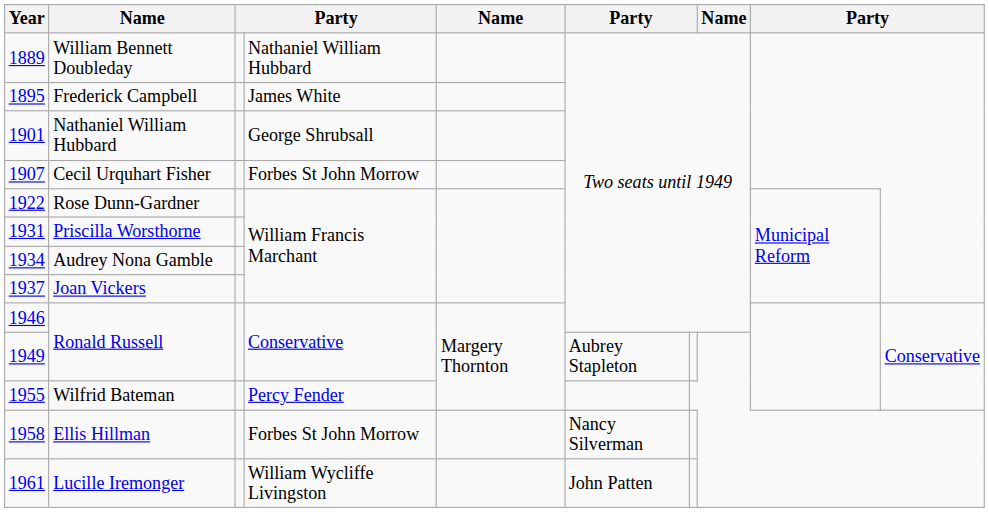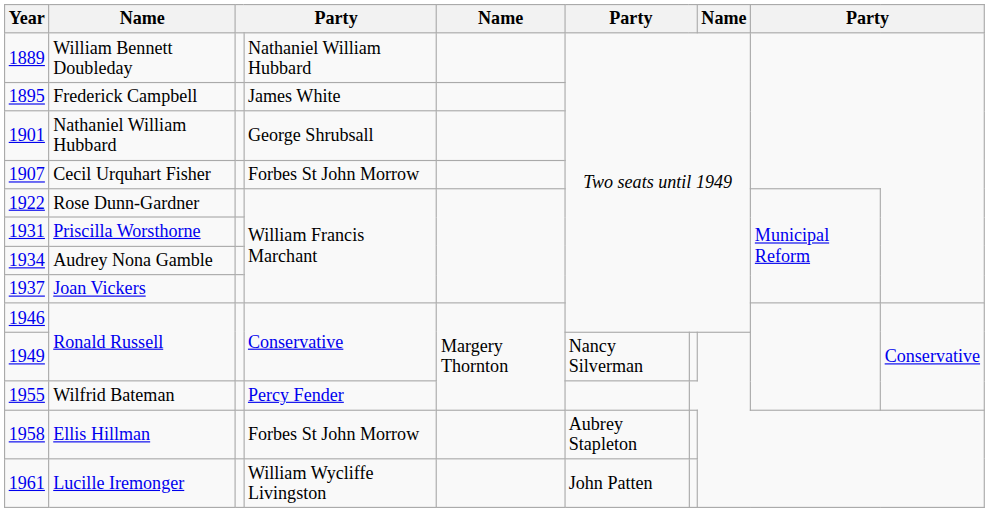1949 / Ronald Russell | column 6: Aubrey Stapleton -> Nancy Silverman
Ellis Hillman | column 6: Nancy Silverman -> Aubrey Stapleton
